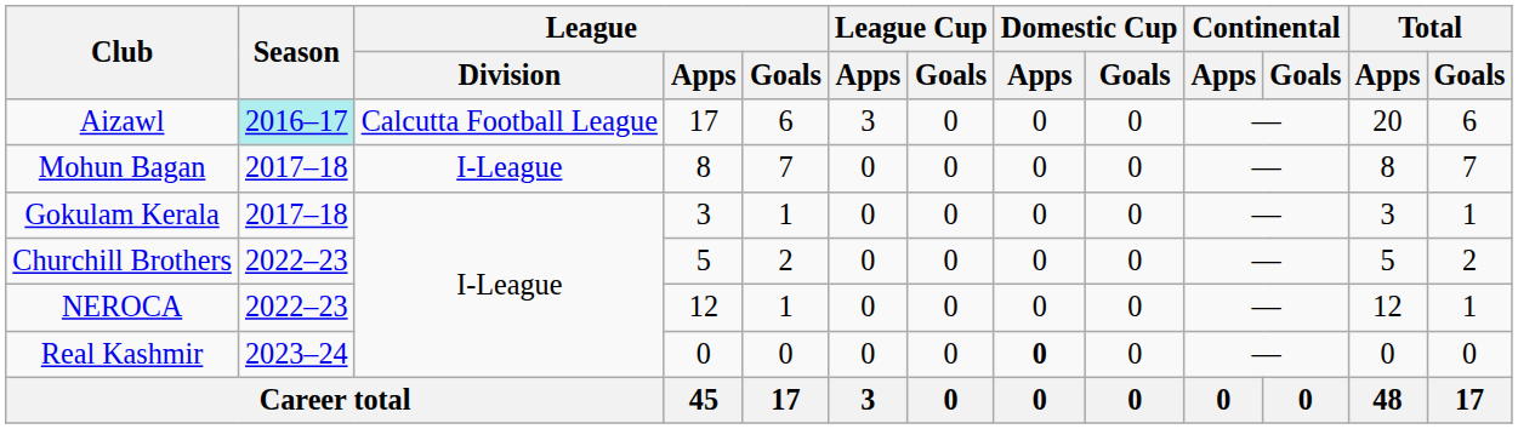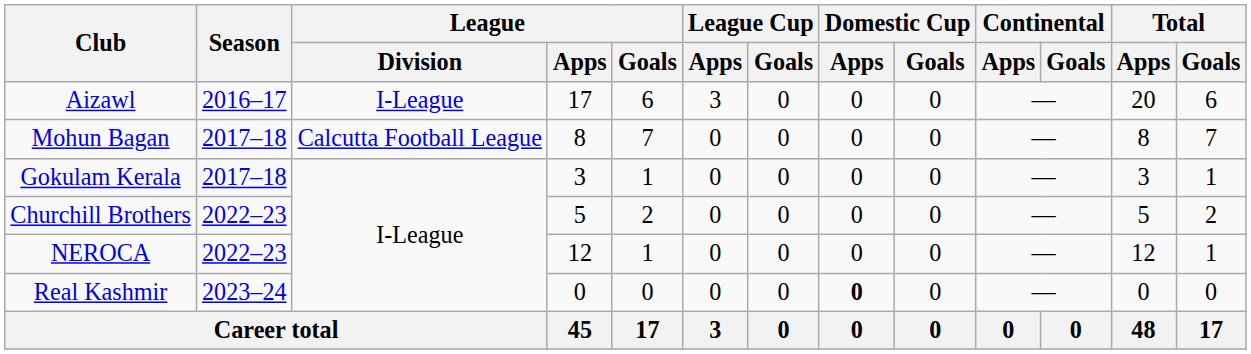Aizawl | Season: paleturquoise background -> no background
Aizawl | League / Division: Calcutta Football League -> I-League
Mohun Bagan | League / Division: I-League -> Calcutta Football League
